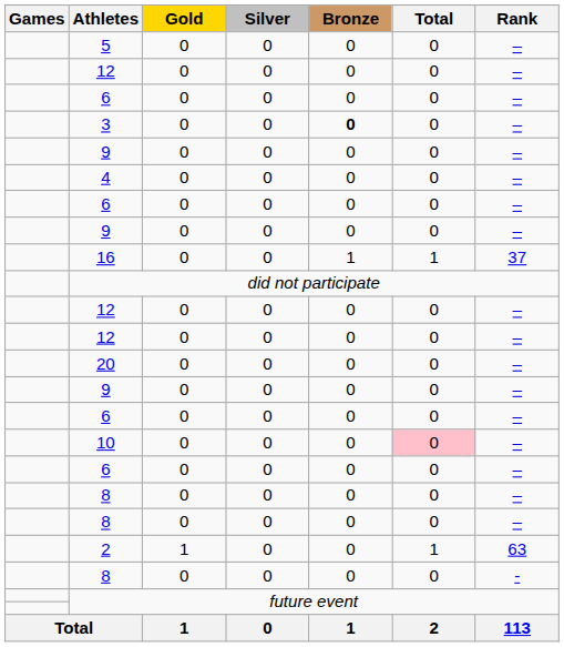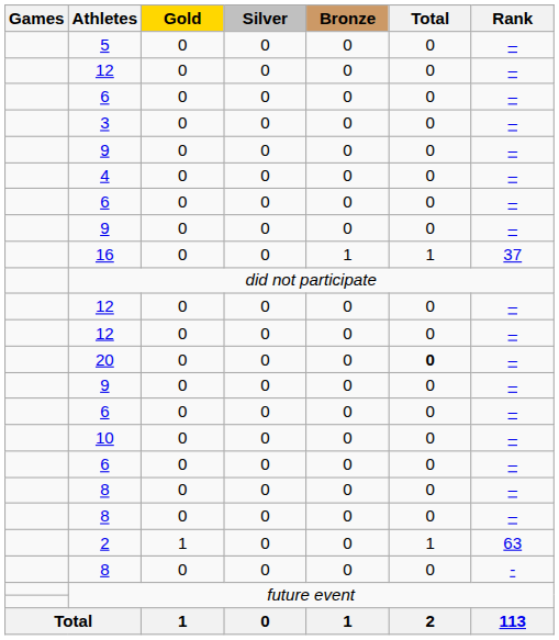3 | Bronze: bold -> normal
20 | Total: normal -> bold
10 | Total: pink background -> no background
